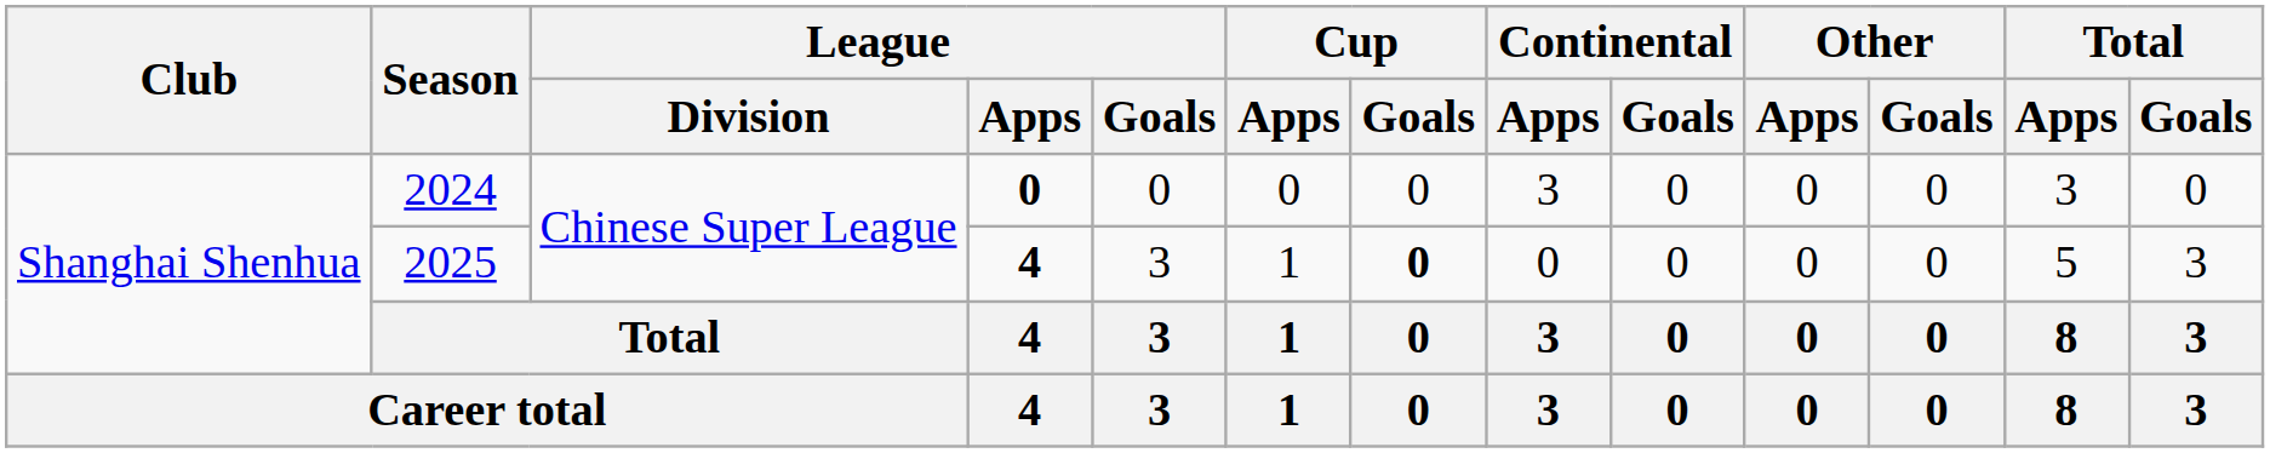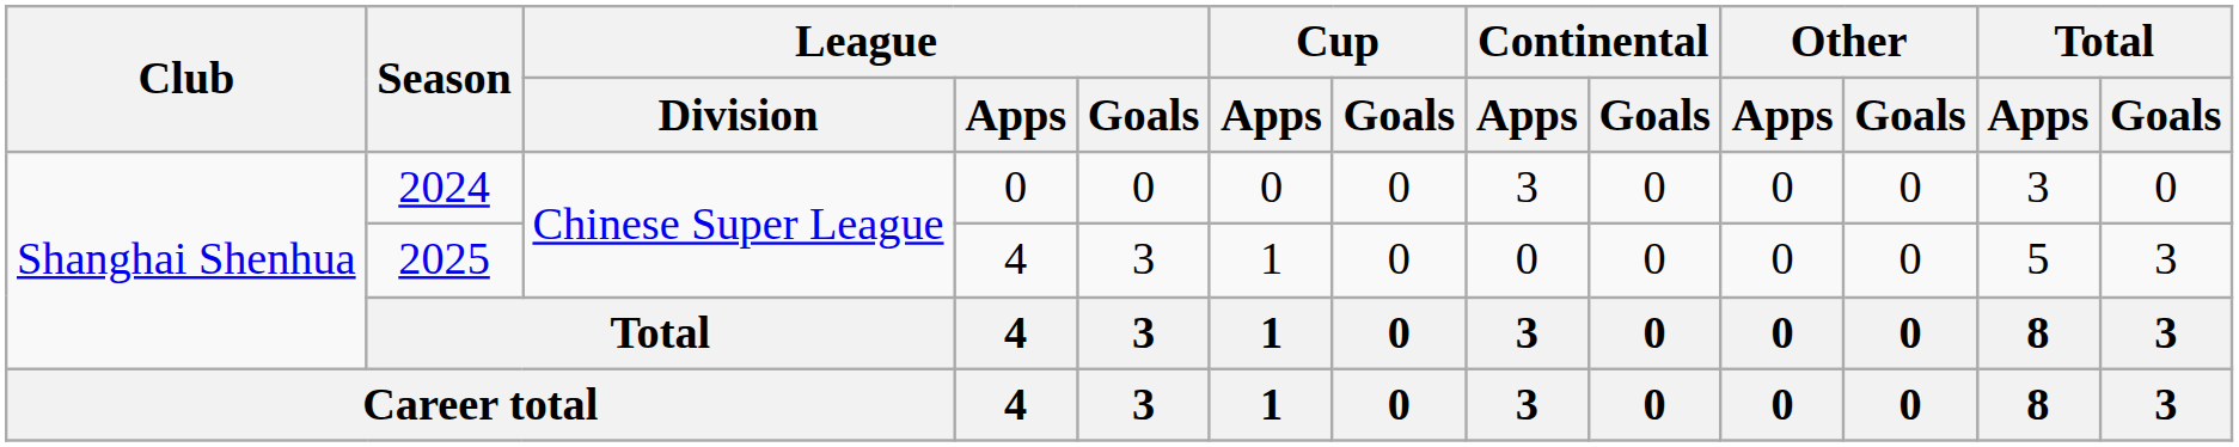2024 | League / Apps: bold -> normal
2025 | League / Apps: bold -> normal
2025 | Cup / Goals: bold -> normal
